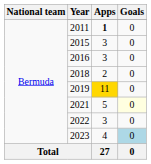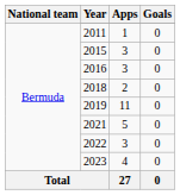2011 | Apps: bold -> normal
2019 | Apps: gold background -> no background
2021 | Goals: lightyellow background -> no background
2023 | Goals: lightblue background -> no background
